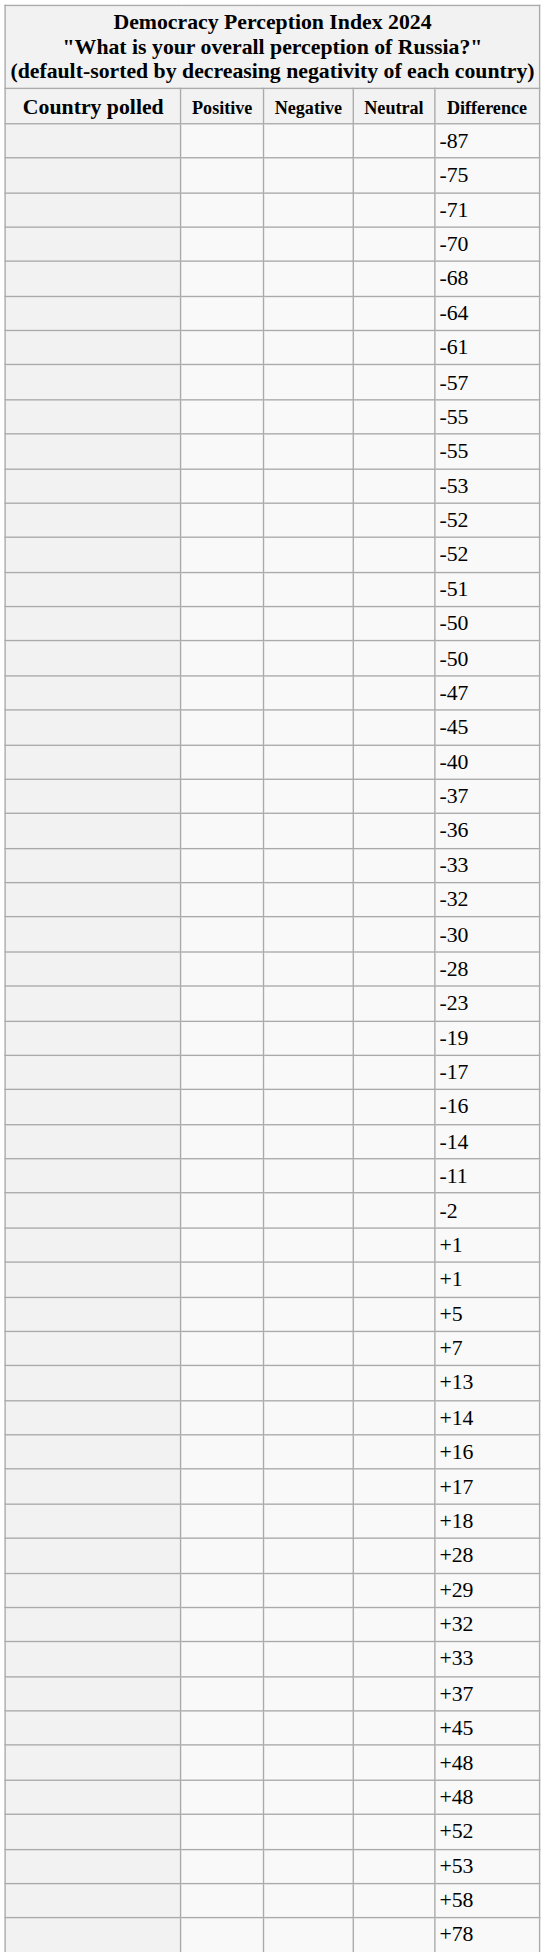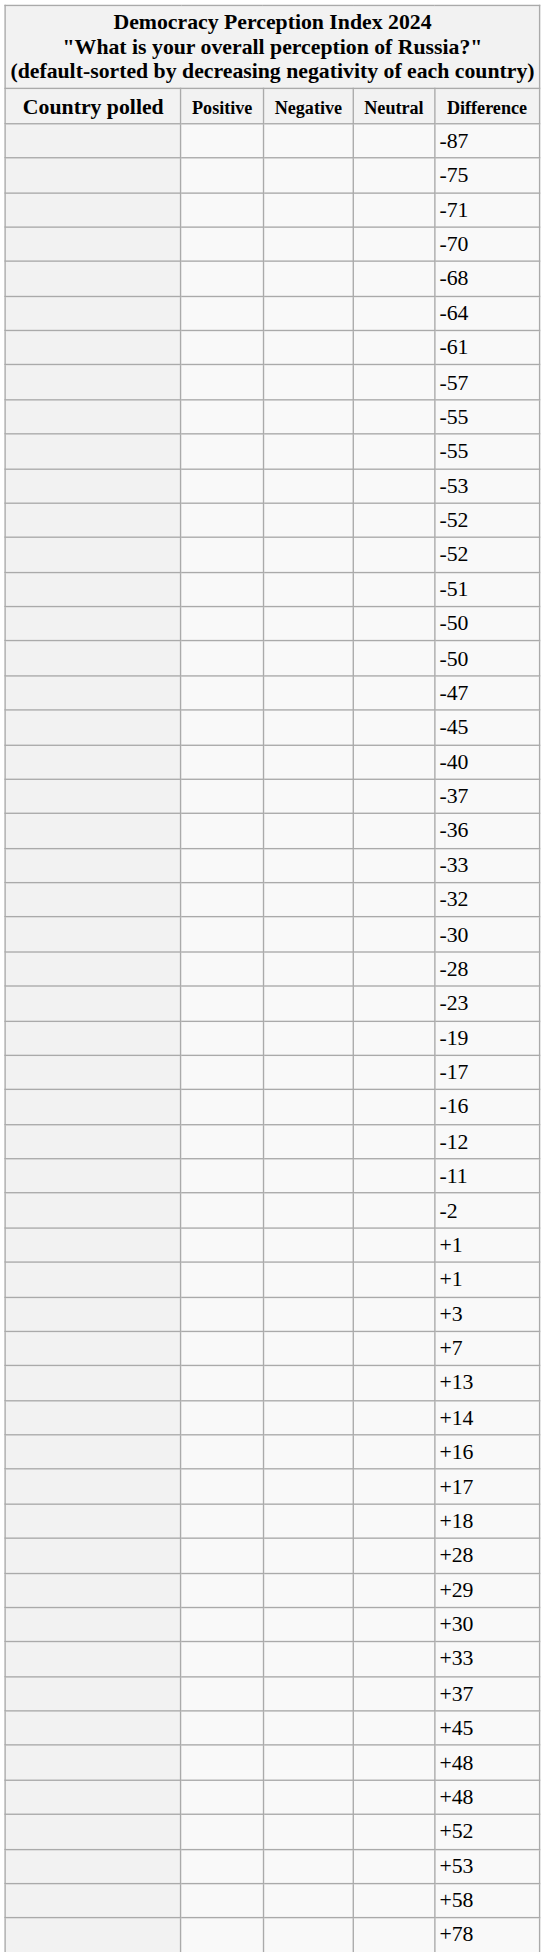row 32 | Difference: -14 -> -12
row 37 | Difference: +5 -> +3
row 46 | Difference: +32 -> +30
